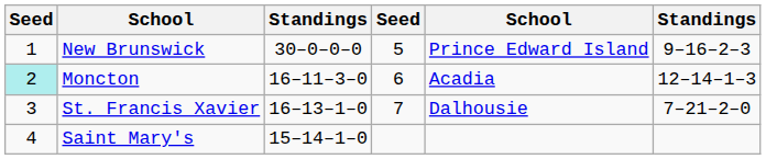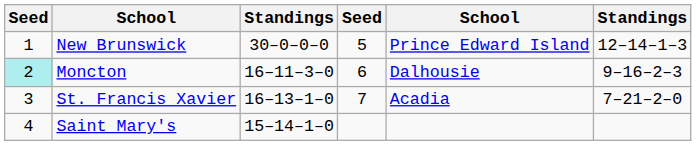New Brunswick | column 6: 9–16–2–3 -> 12–14–1–3
Moncton | column 5: Acadia -> Dalhousie
Moncton | column 6: 12–14–1–3 -> 9–16–2–3
St. Francis Xavier | column 5: Dalhousie -> Acadia
